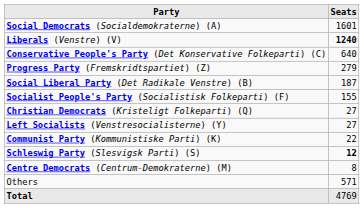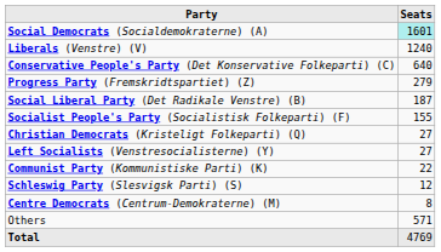Social Democrats (Socialdemokraterne) (A) | Seats: no background -> paleturquoise background
Liberals (Venstre) (V) | Seats: bold -> normal
Schleswig Party (Slesvigsk Parti) (S) | Seats: bold -> normal
